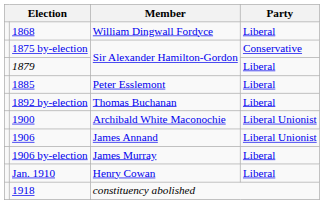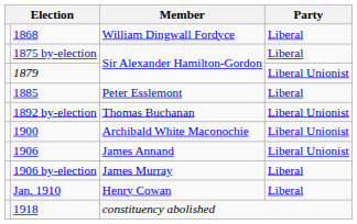1875 by-election / Sir Alexander Hamilton-Gordon | Party: Conservative -> Liberal
1879 / Sir Alexander Hamilton-Gordon | Party: Liberal -> Liberal Unionist
Thomas Buchanan | Party: Liberal -> Liberal Unionist
